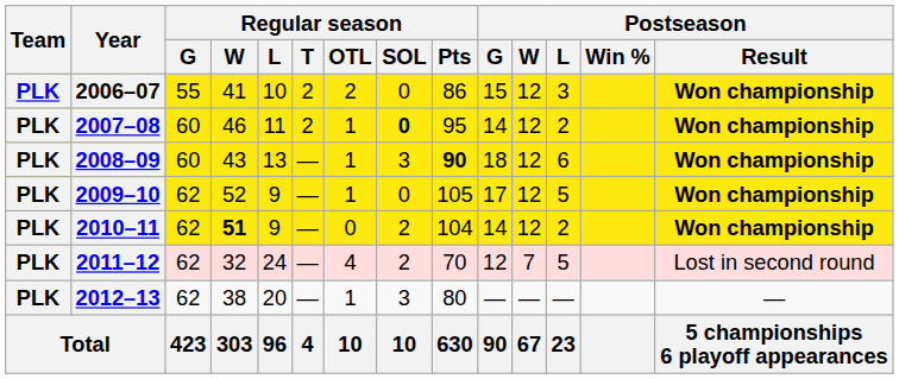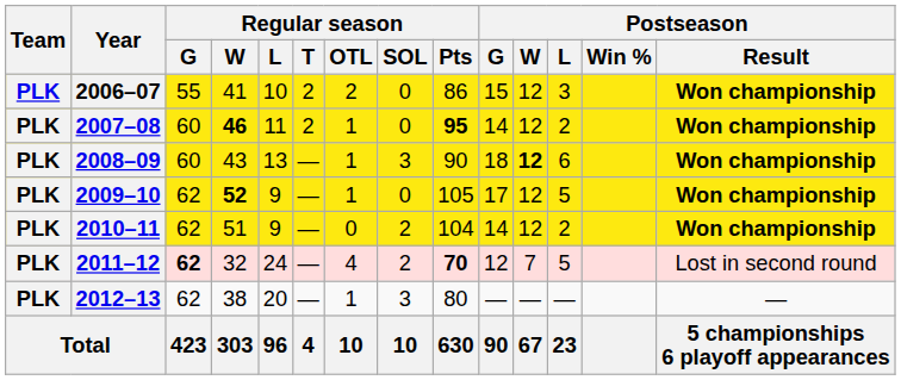2007–08 | Regular season / W: normal -> bold
2007–08 | Regular season / SOL: bold -> normal
2007–08 | Regular season / Pts: normal -> bold
2008–09 | Regular season / Pts: bold -> normal
2008–09 | Postseason / W: normal -> bold
2009–10 | Regular season / W: normal -> bold
2010–11 | Regular season / W: bold -> normal
2011–12 | Regular season / G: normal -> bold
2011–12 | Regular season / Pts: normal -> bold
